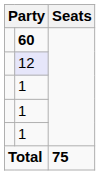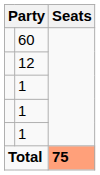60 | column 2: bold -> normal
12 | column 2: lavender background -> no background
Total | Seats: no background -> lightsalmon background
